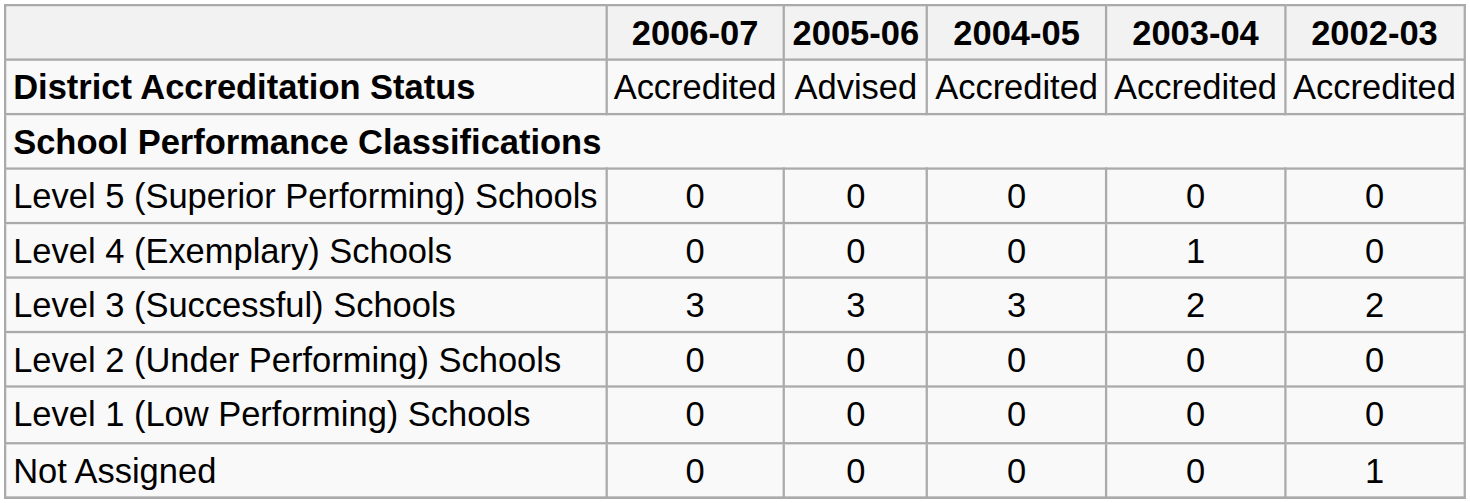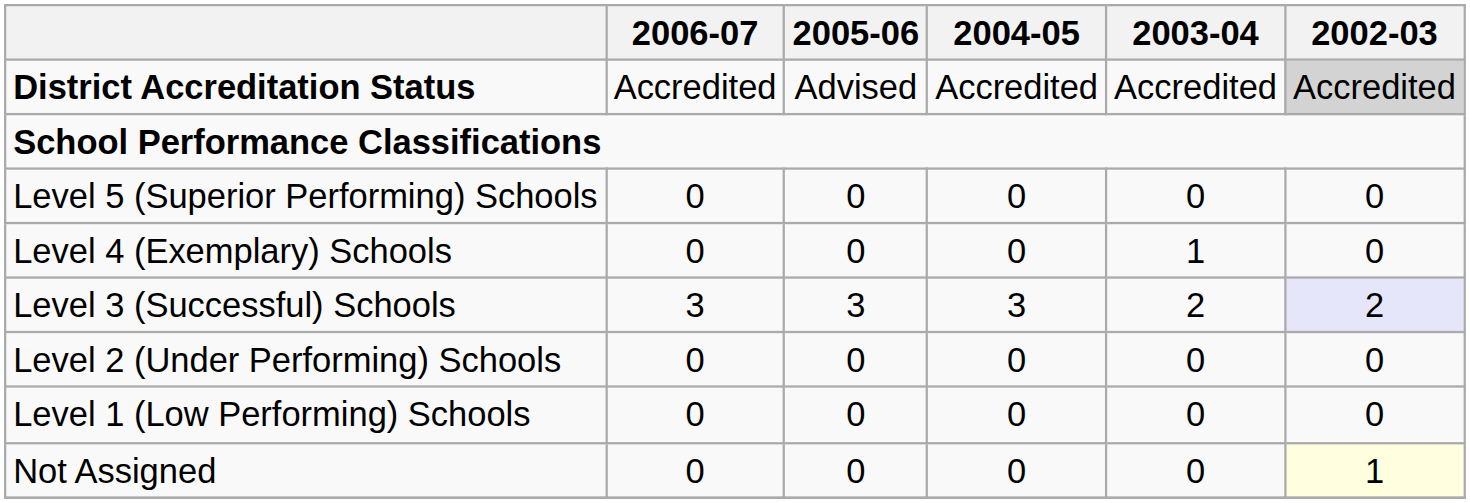District Accreditation Status | 2002-03: no background -> lightgrey background
Level 3 (Successful) Schools | 2002-03: no background -> lavender background
Not Assigned | 2002-03: no background -> lightyellow background
